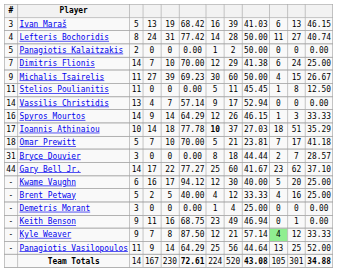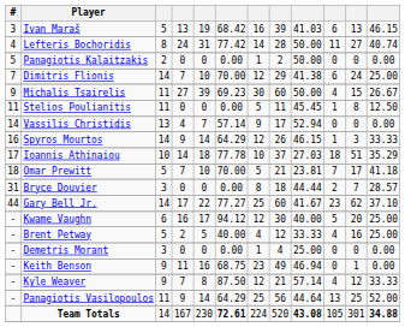Ioannis Athinaiou | column 7: bold -> normal
Kyle Weaver | column 10: lightgreen background -> no background
